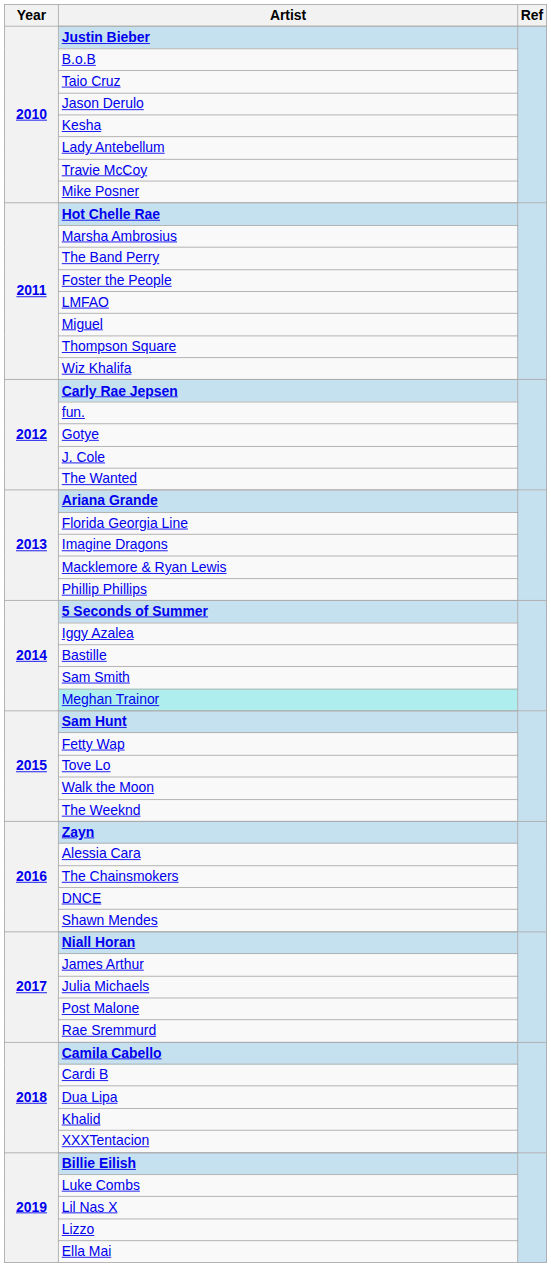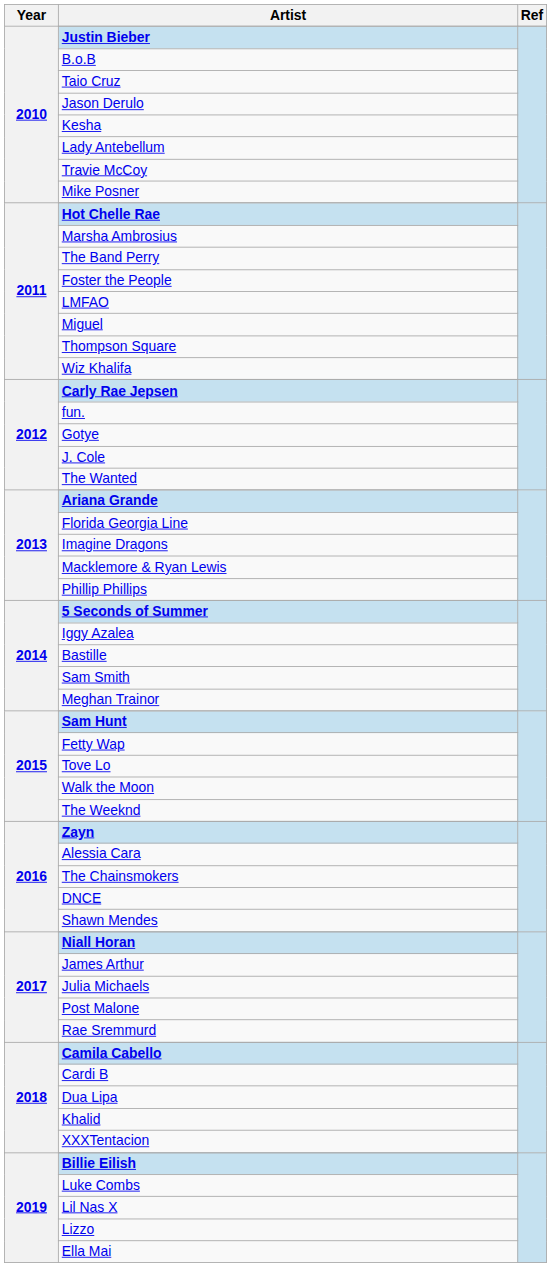Meghan Trainor | Artist: paleturquoise background -> no background
